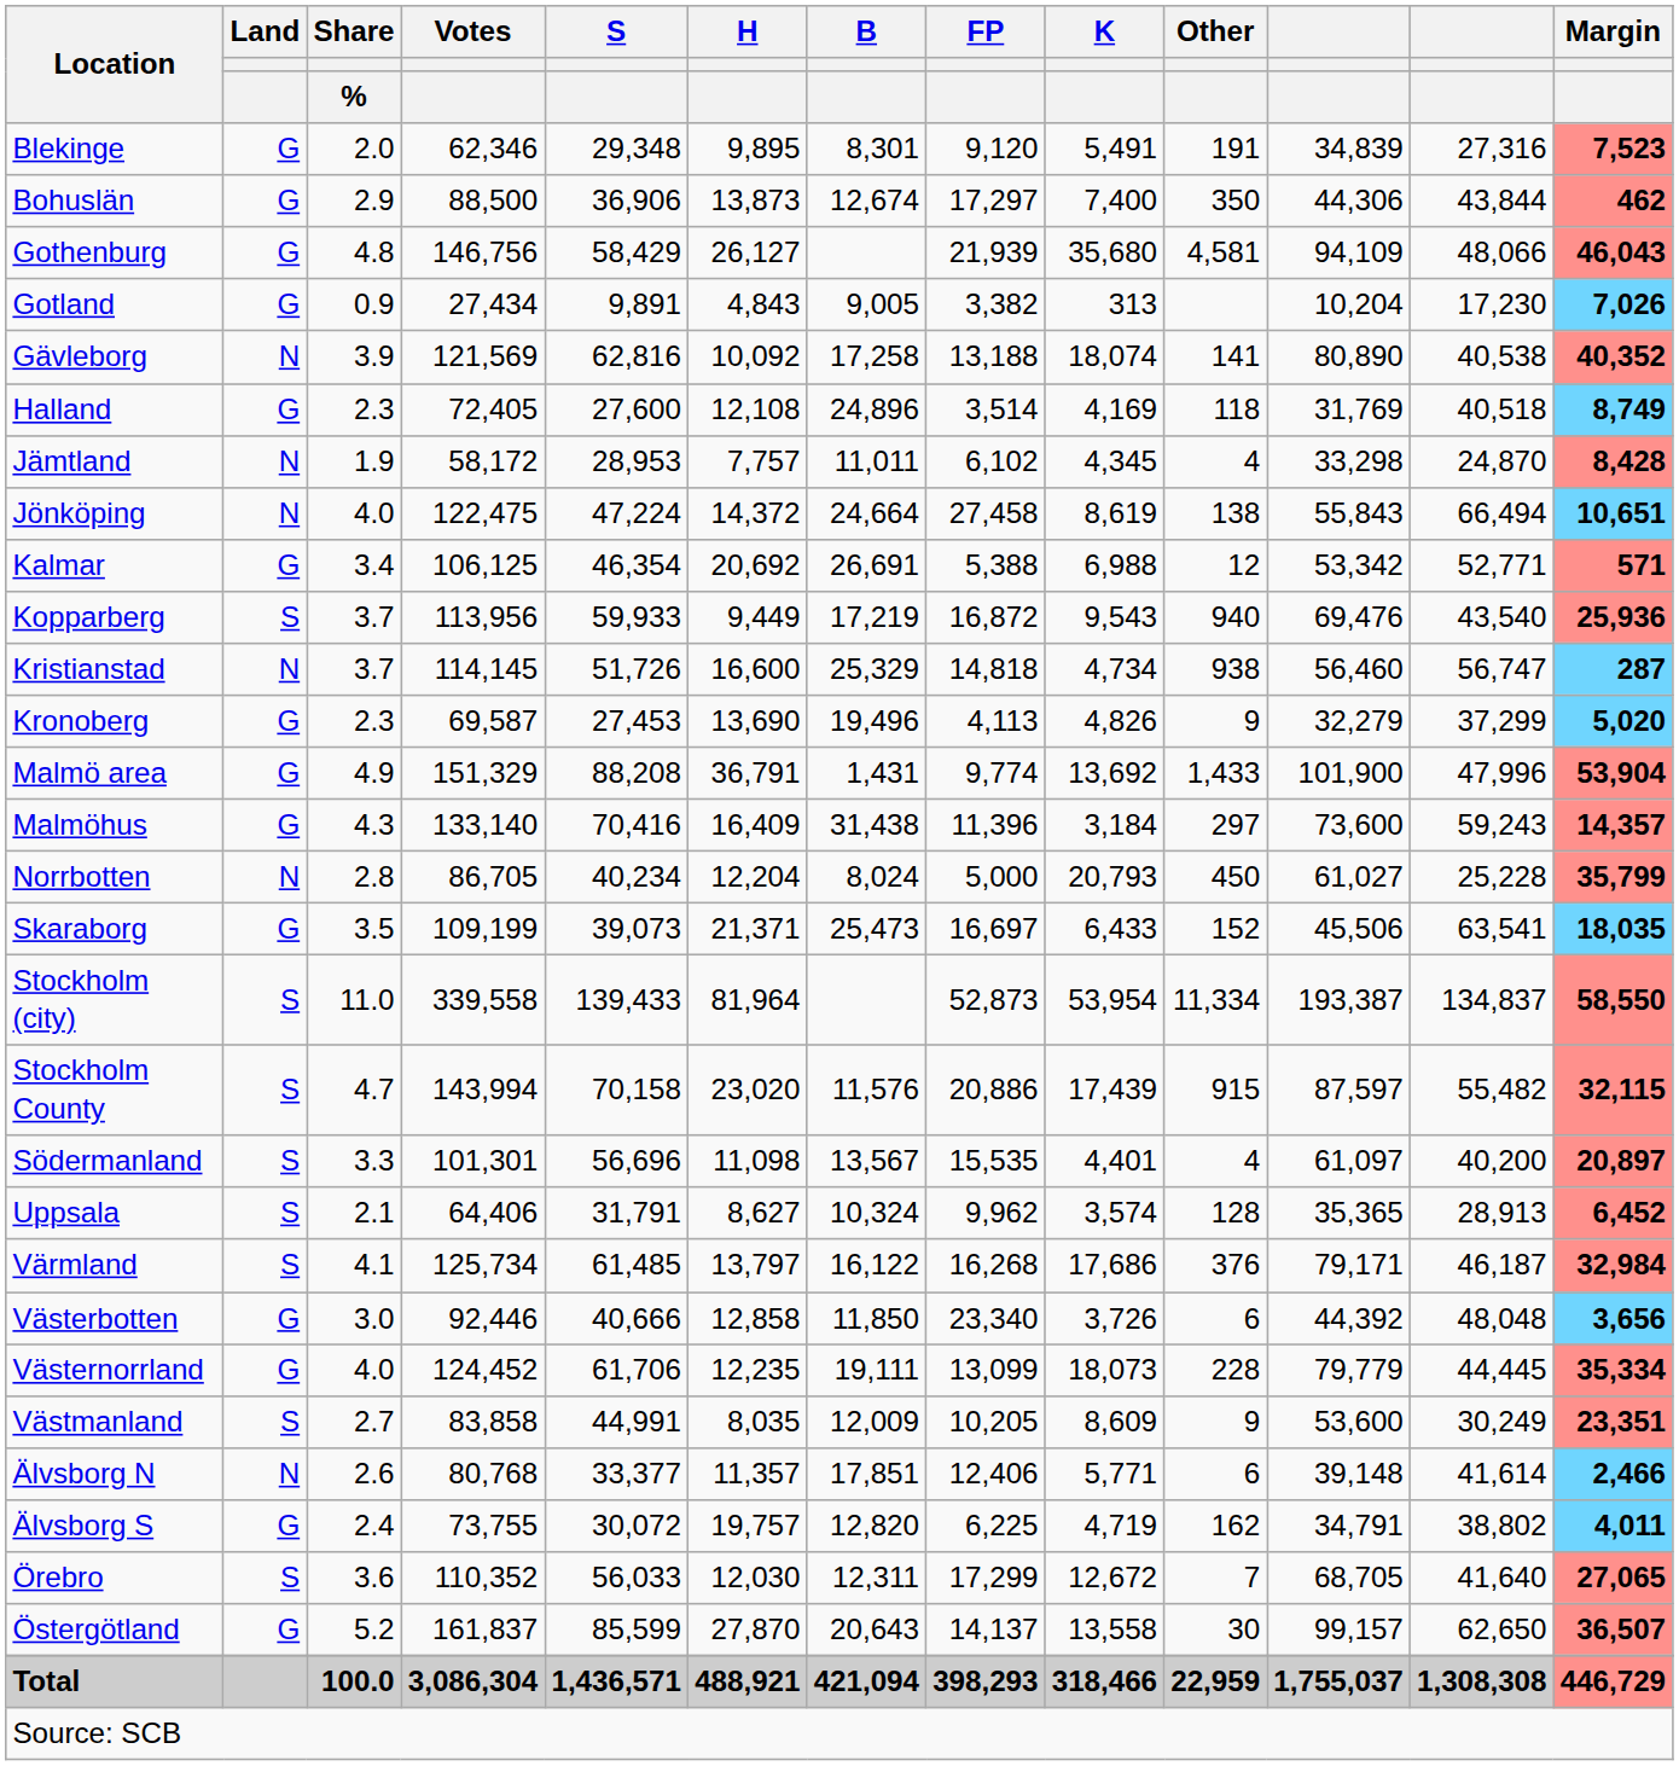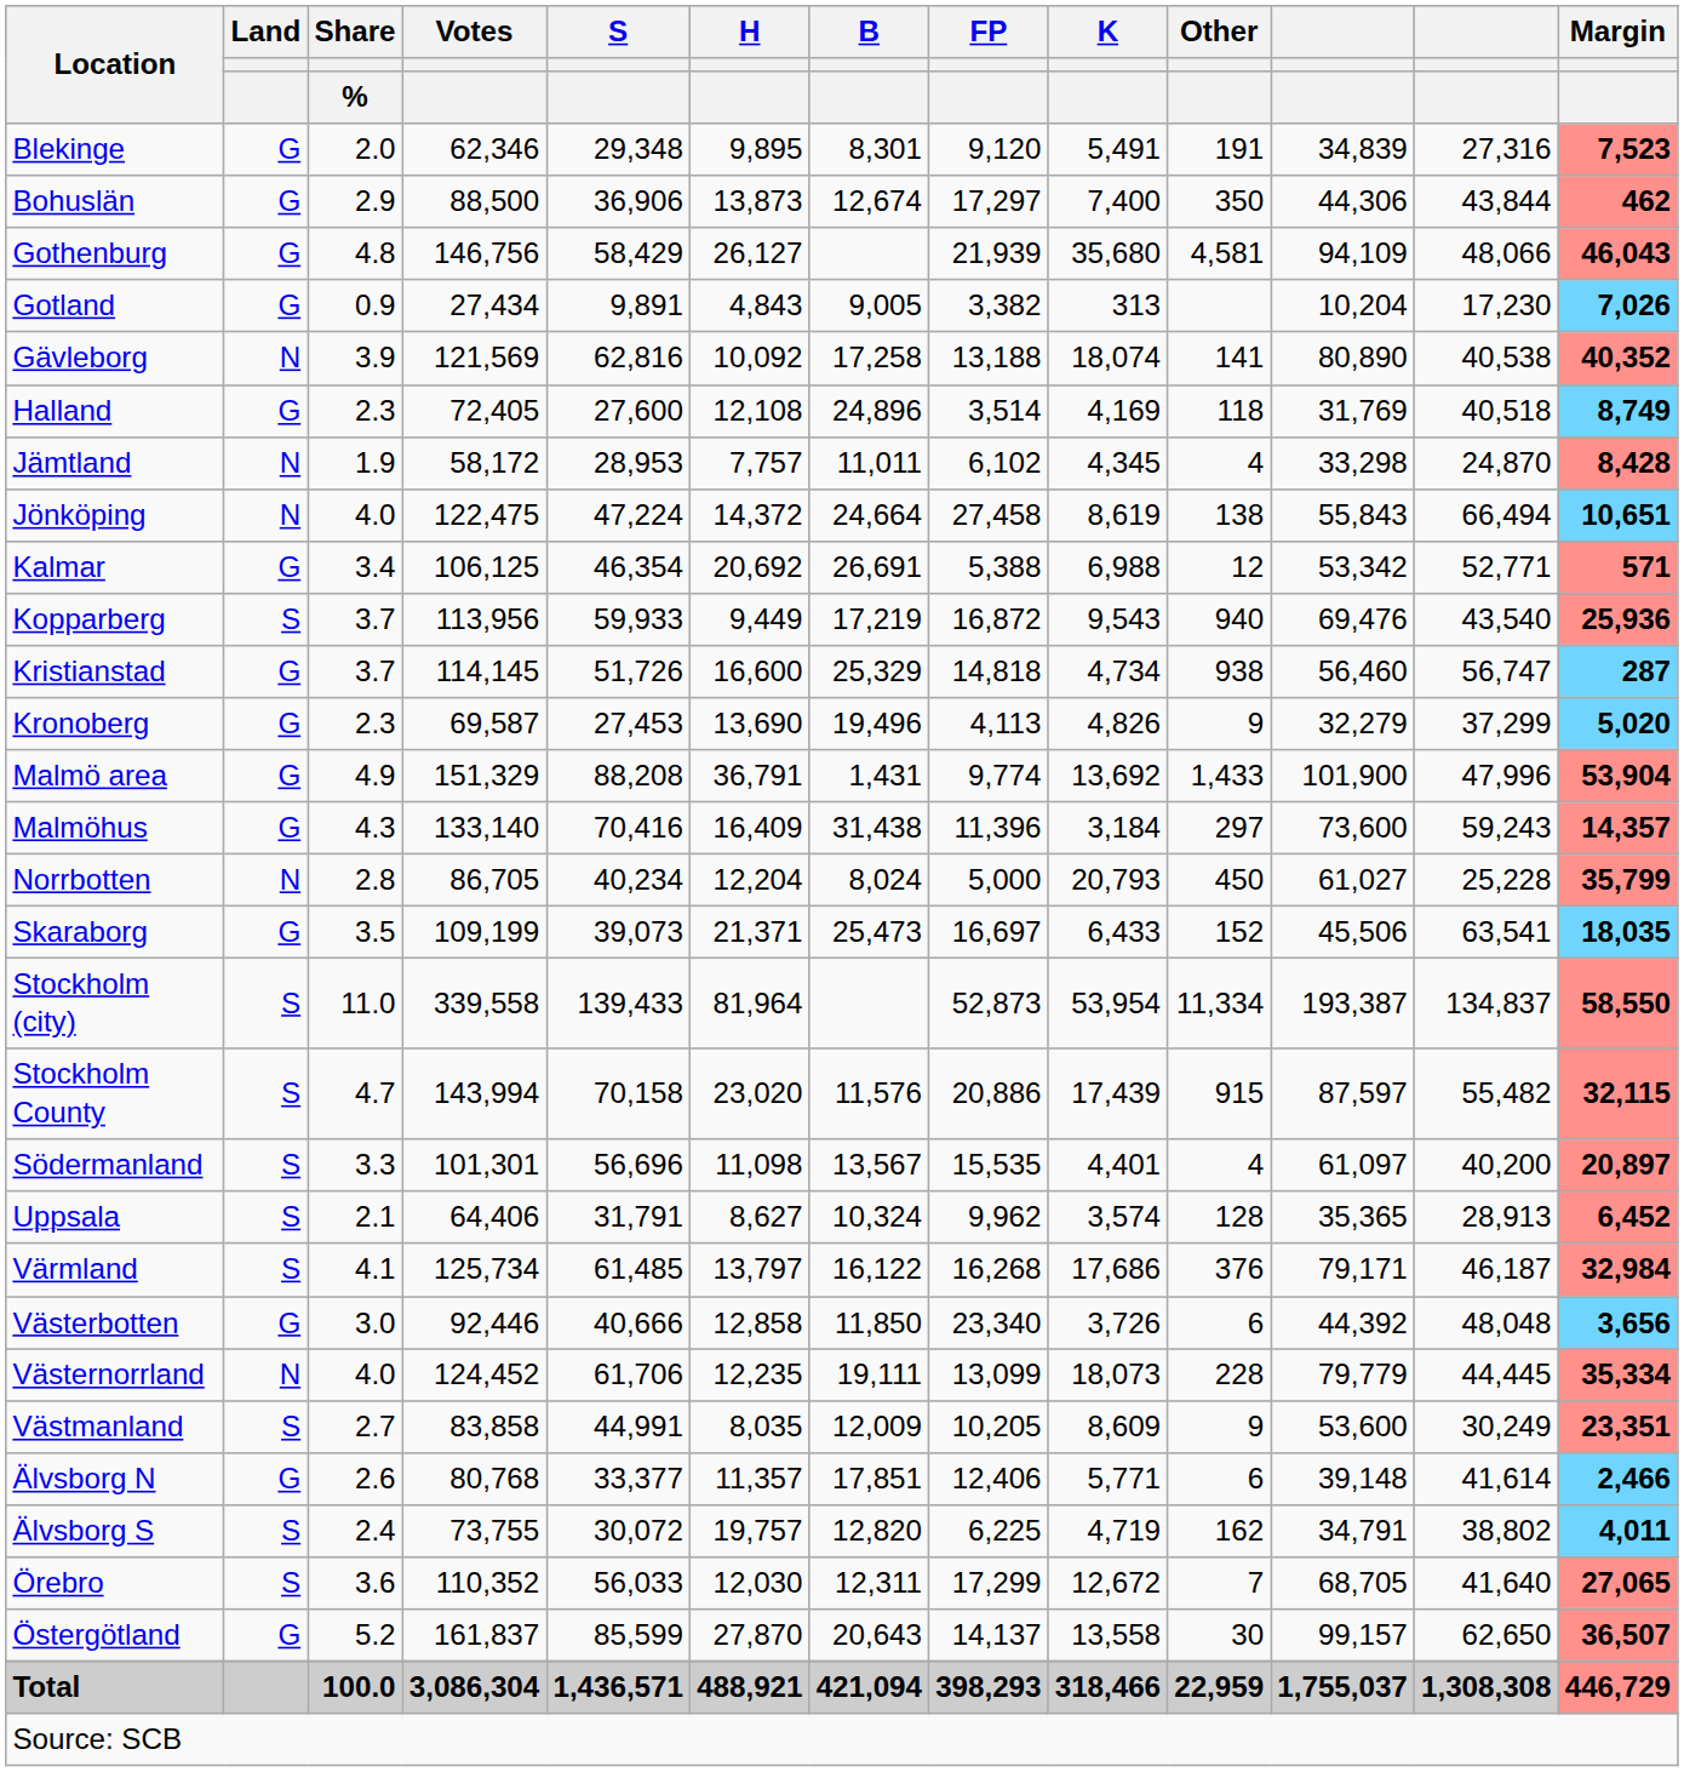Kristianstad | Land: N -> G
Västernorrland | Land: G -> N
Älvsborg N | Land: N -> G
Älvsborg S | Land: G -> S
